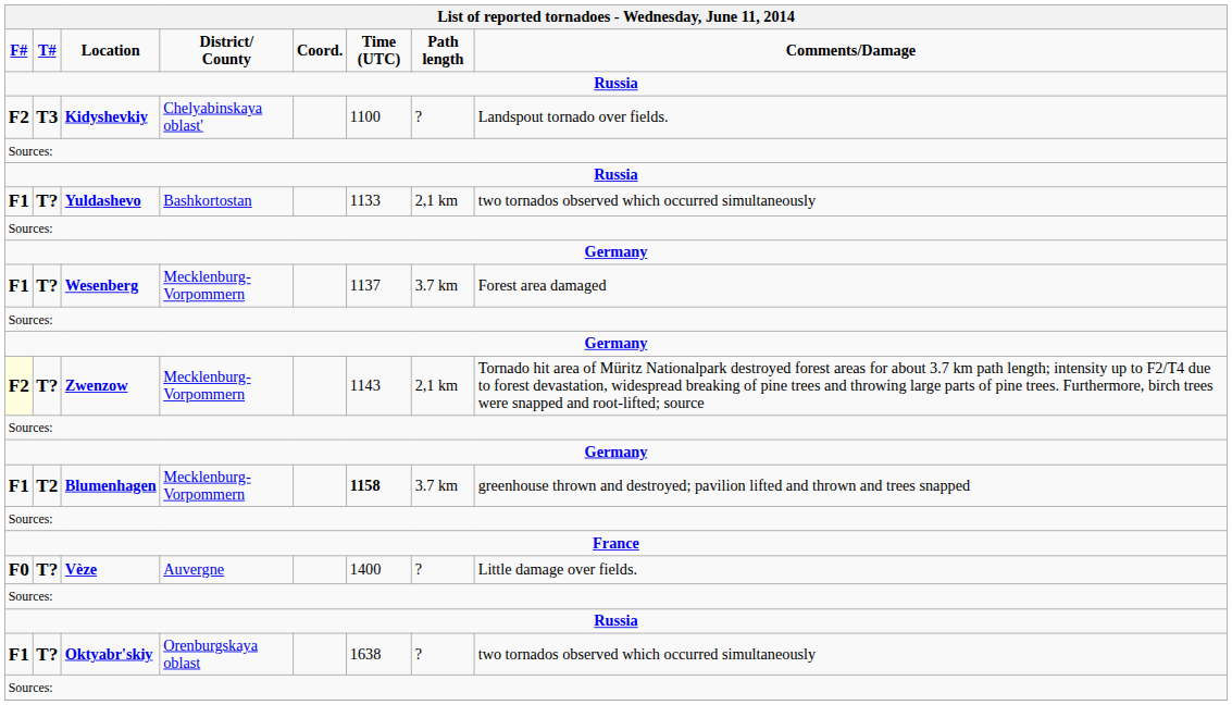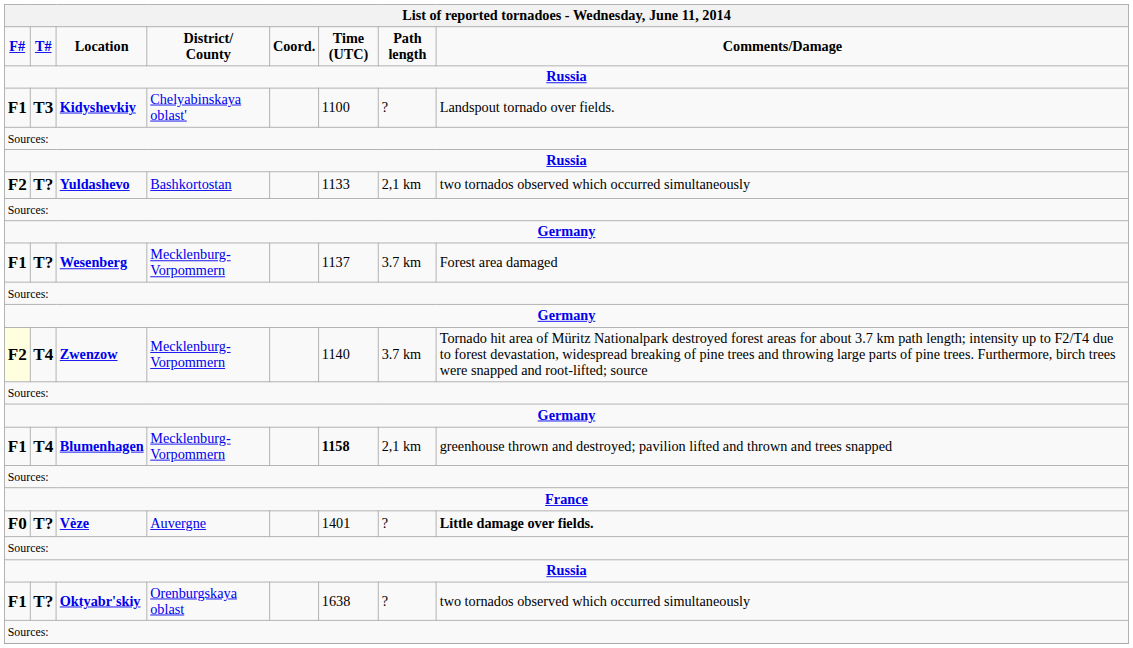Kidyshevkiy | F#: F2 -> F1
Yuldashevo | F#: F1 -> F2
Zwenzow | T#: T? -> T4
Zwenzow | Time (UTC): 1143 -> 1140
Zwenzow | Path length: 2,1 km -> 3.7 km
Blumenhagen | T#: T2 -> T4
Blumenhagen | Path length: 3.7 km -> 2,1 km
Vèze | Time (UTC): 1400 -> 1401
Vèze | Comments/Damage: normal -> bold
